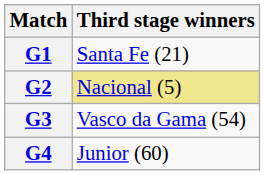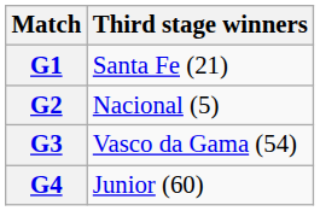G2 | Third stage winners: khaki background -> no background
